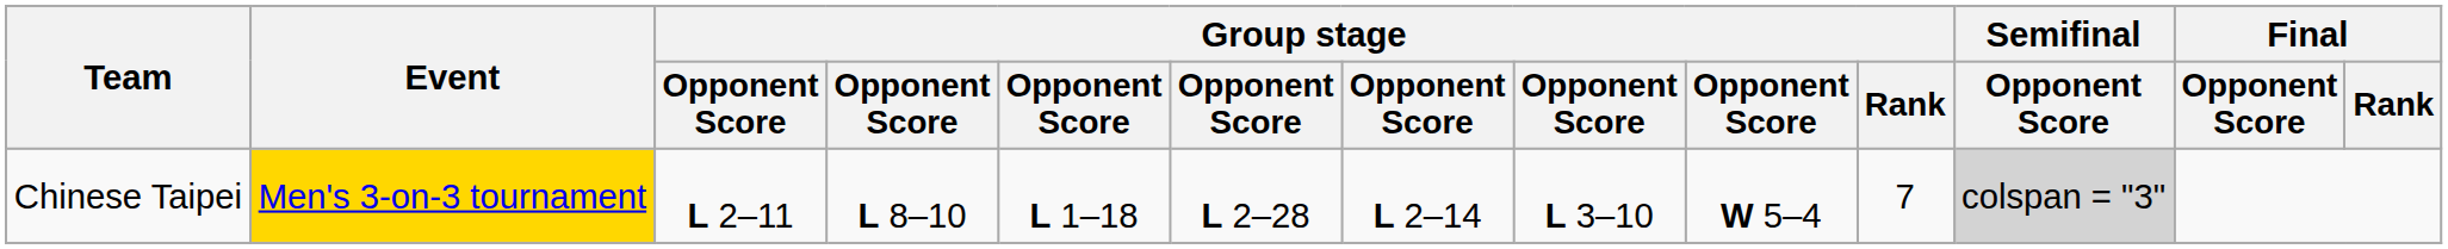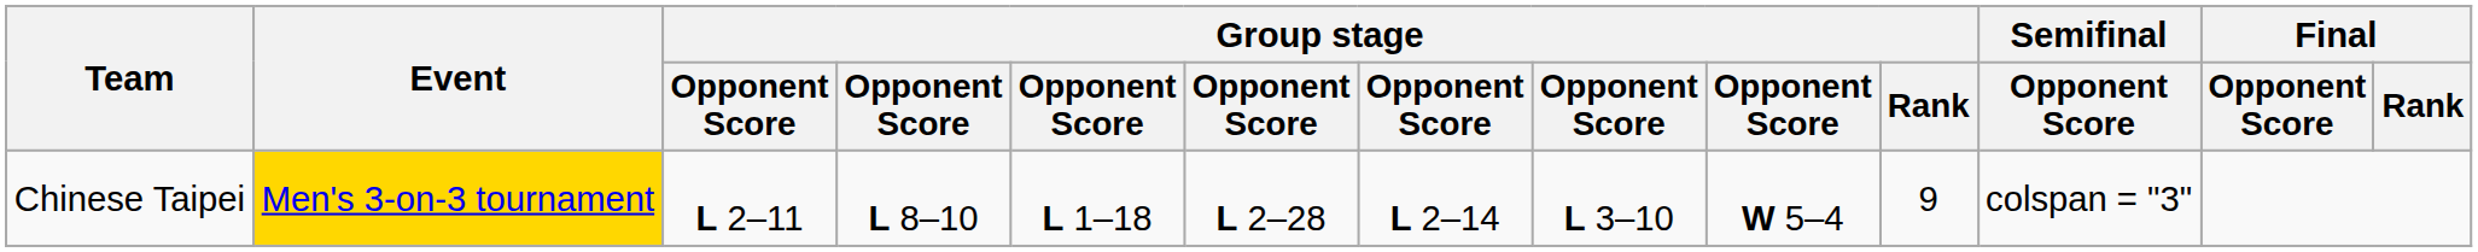Chinese Taipei | Group stage / Rank: 7 -> 9
Chinese Taipei | Semifinal / Opponent Score: lightgrey background -> no background
